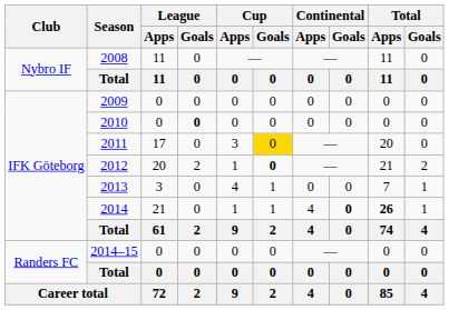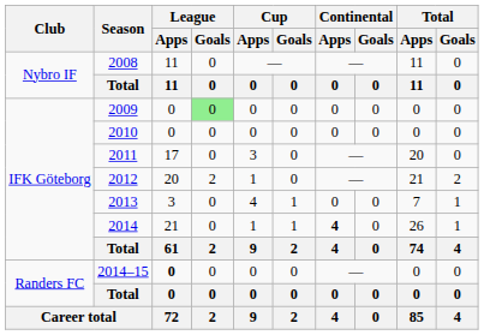2009 | League / Goals: no background -> lightgreen background
2010 | League / Goals: bold -> normal
2011 | Cup / Goals: gold background -> no background
2012 | Cup / Goals: bold -> normal
2014 | Continental / Apps: normal -> bold
2014 | Continental / Goals: bold -> normal
2014 | Total / Apps: bold -> normal
2014–15 | League / Apps: normal -> bold
